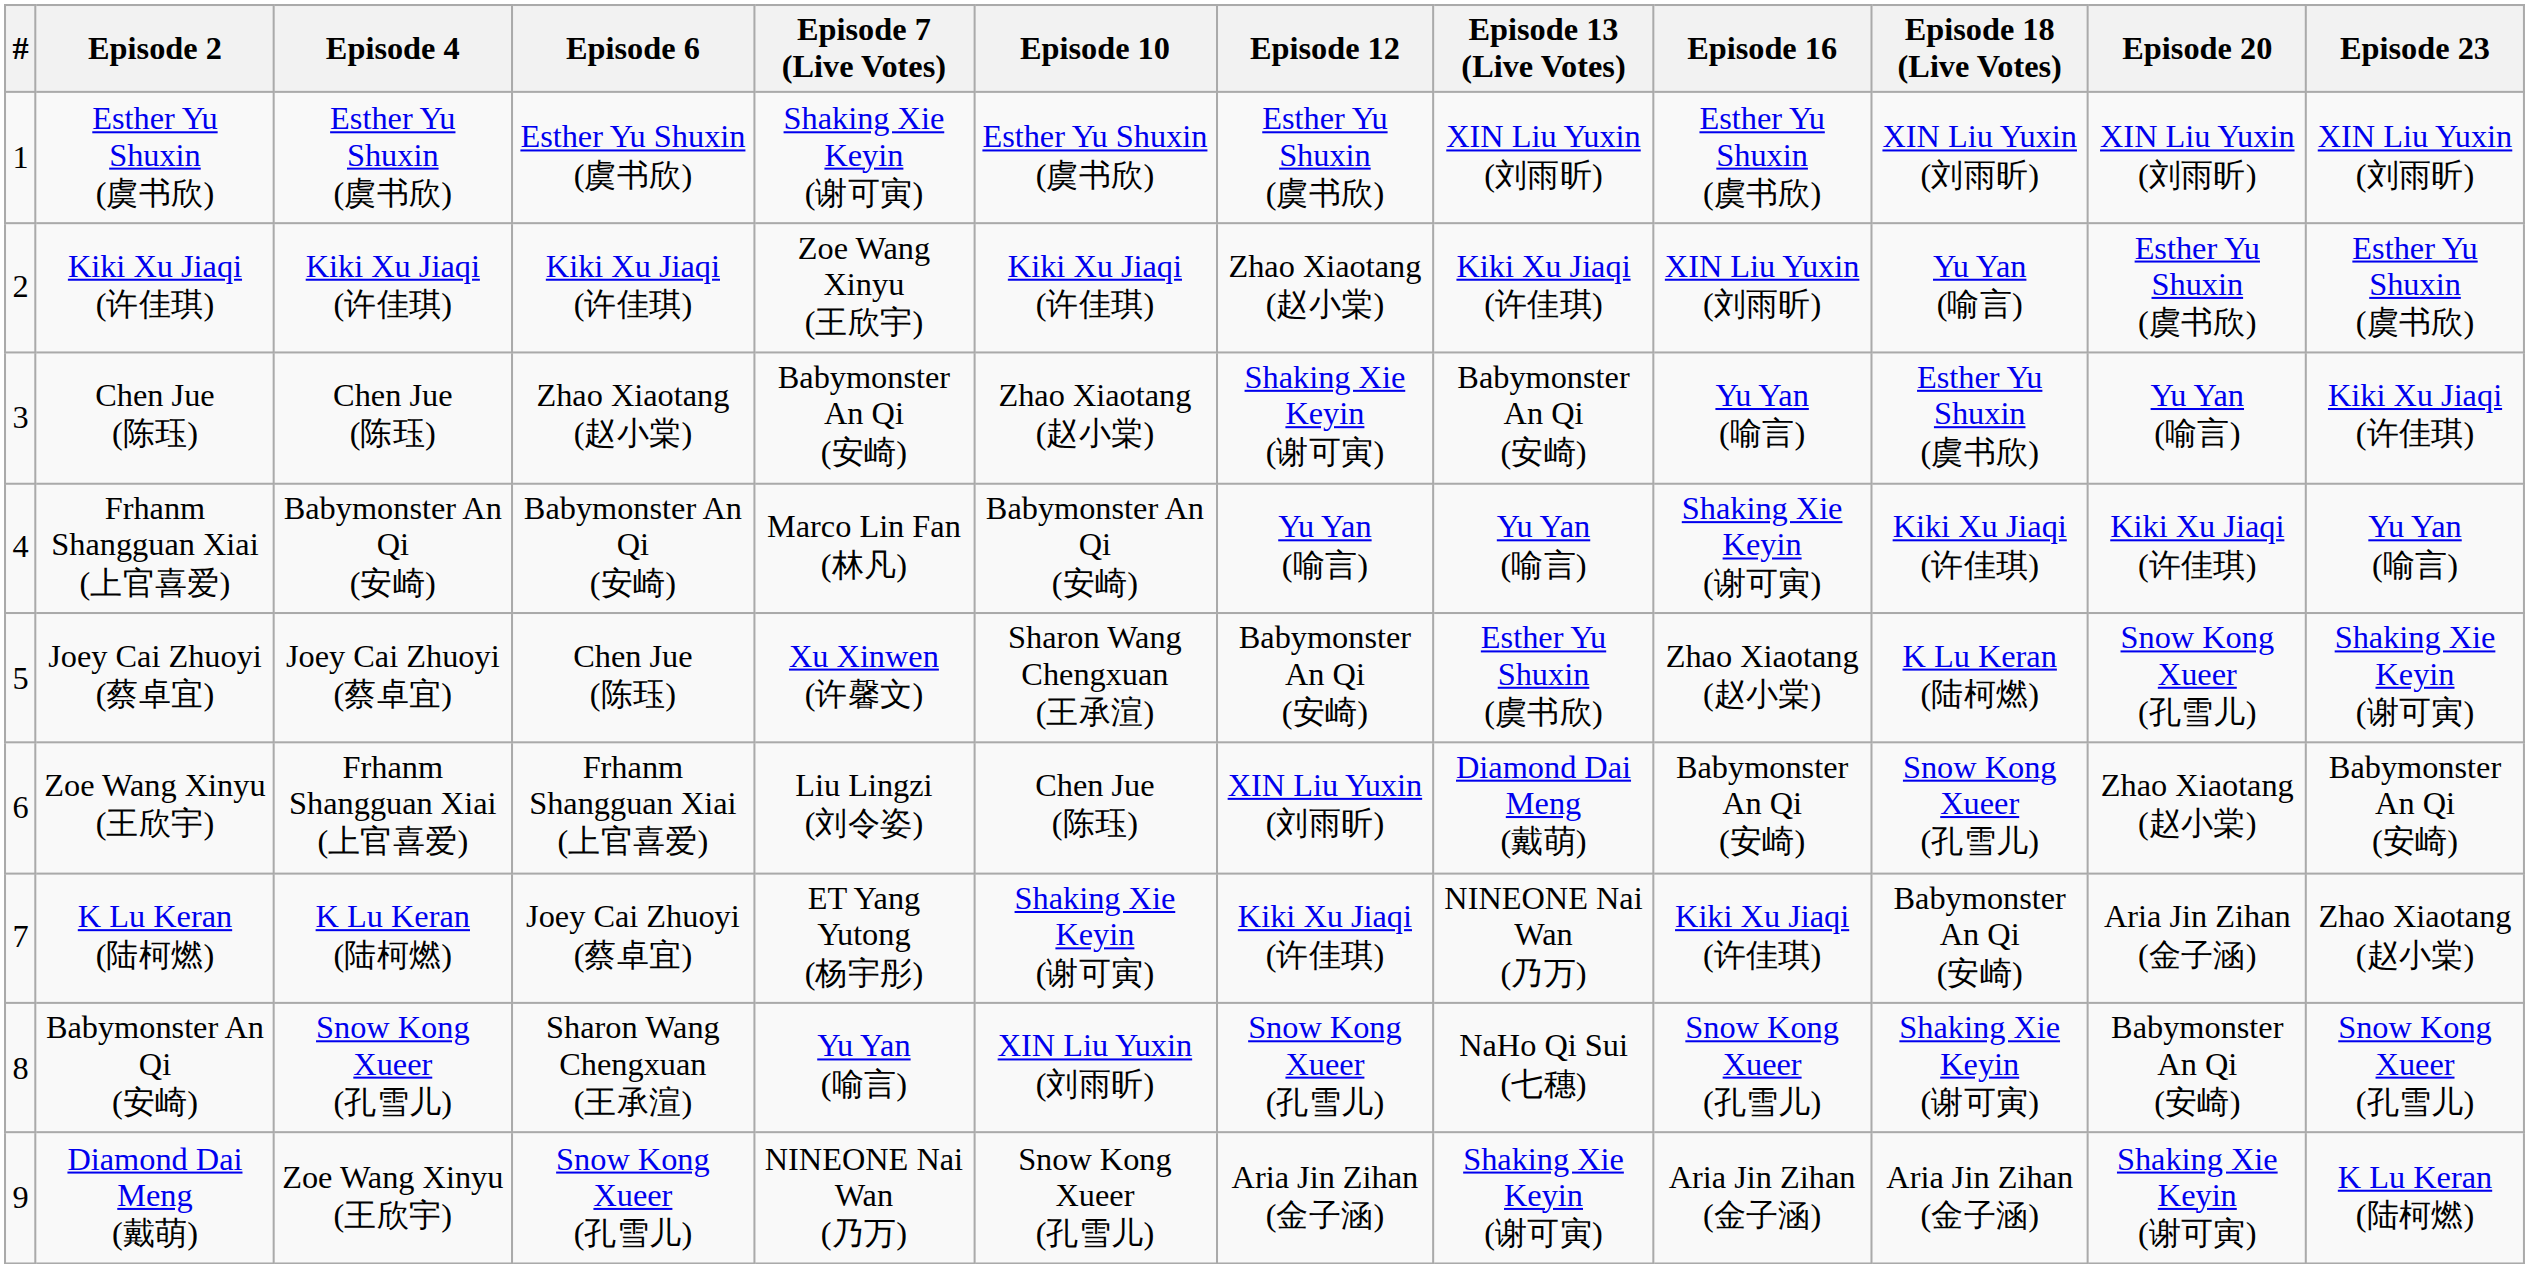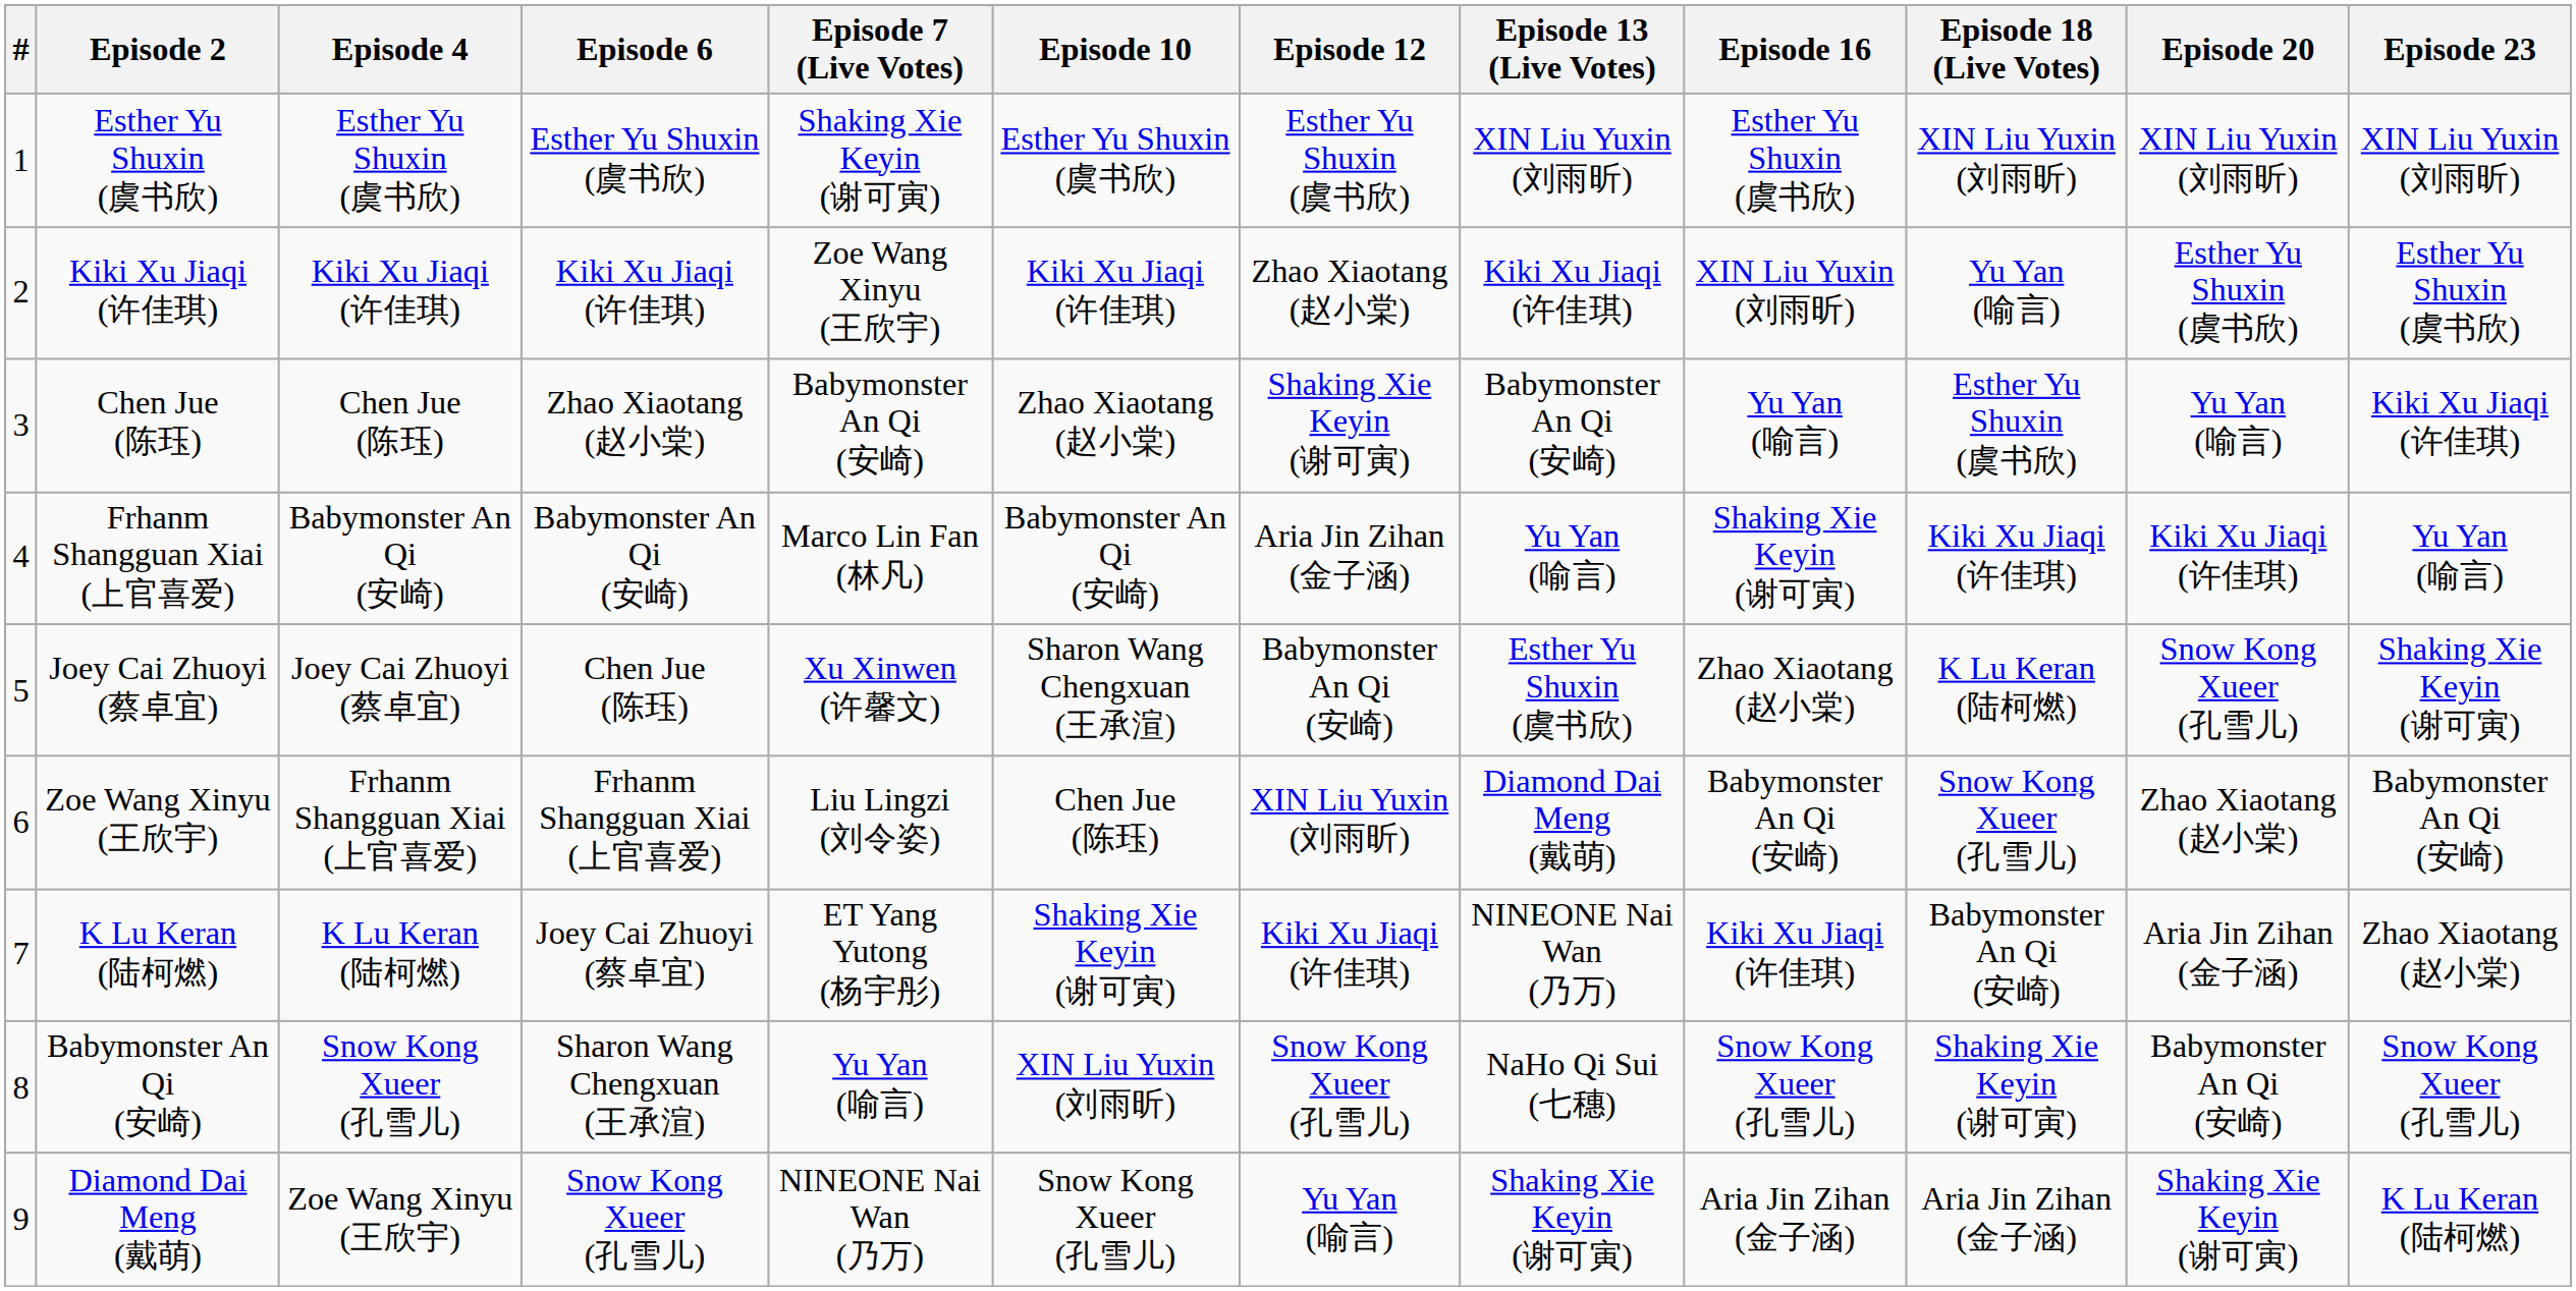row 5 | Episode 12: Yu Yan (喻言) -> Aria Jin Zihan (金子涵)
row 10 | Episode 12: Aria Jin Zihan (金子涵) -> Yu Yan (喻言)
